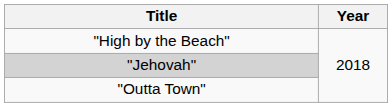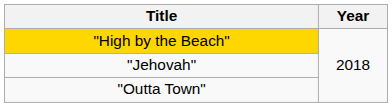"High by the Beach" | Title: no background -> gold background
"Jehovah" | Title: lightgrey background -> no background
